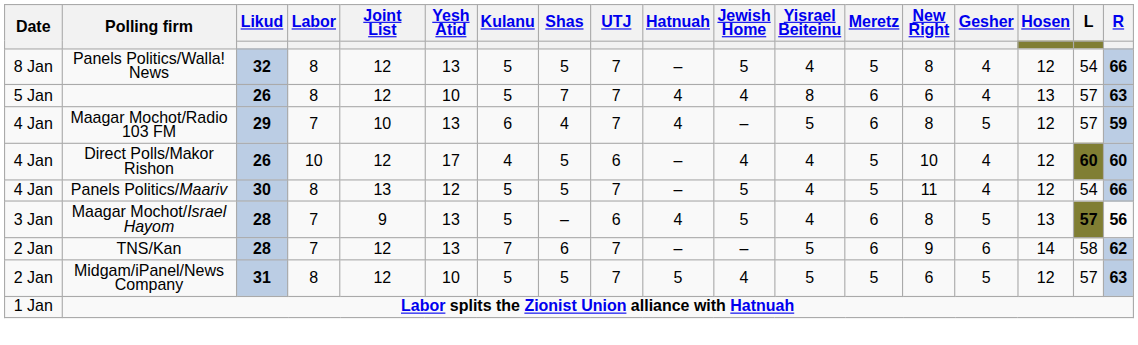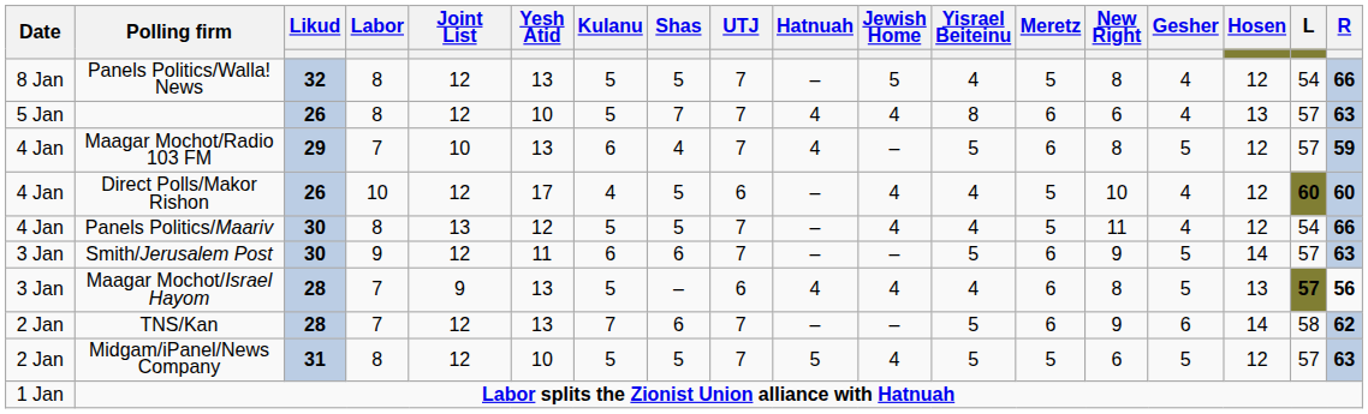Panels Politics/Maariv | Jewish Home: 5 -> 4
+ row: 3 Jan | Smith/Jerusalem Post | 30 | 9 | 12 | 11 | 6 | 6 | 7 | – | – | 5 | 6 | 9 | 5 | 14 | 57 | 63
Maagar Mochot/Israel Hayom | Jewish Home: 5 -> 4
